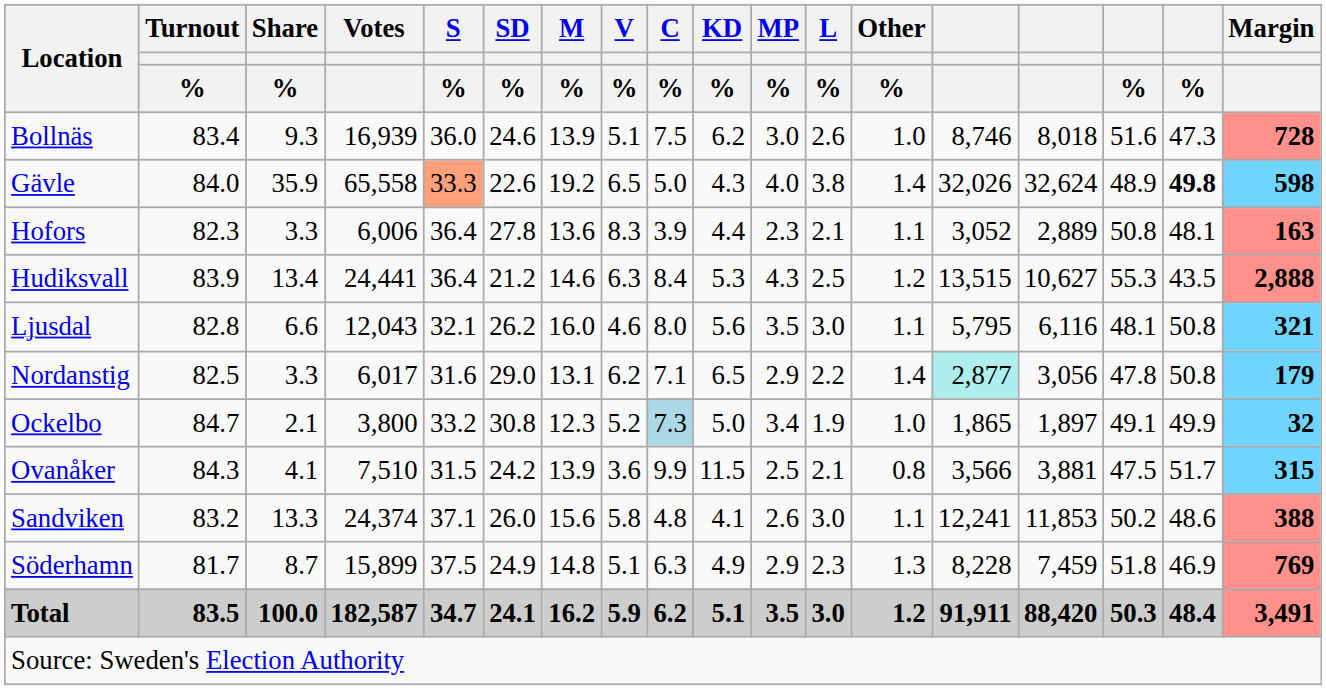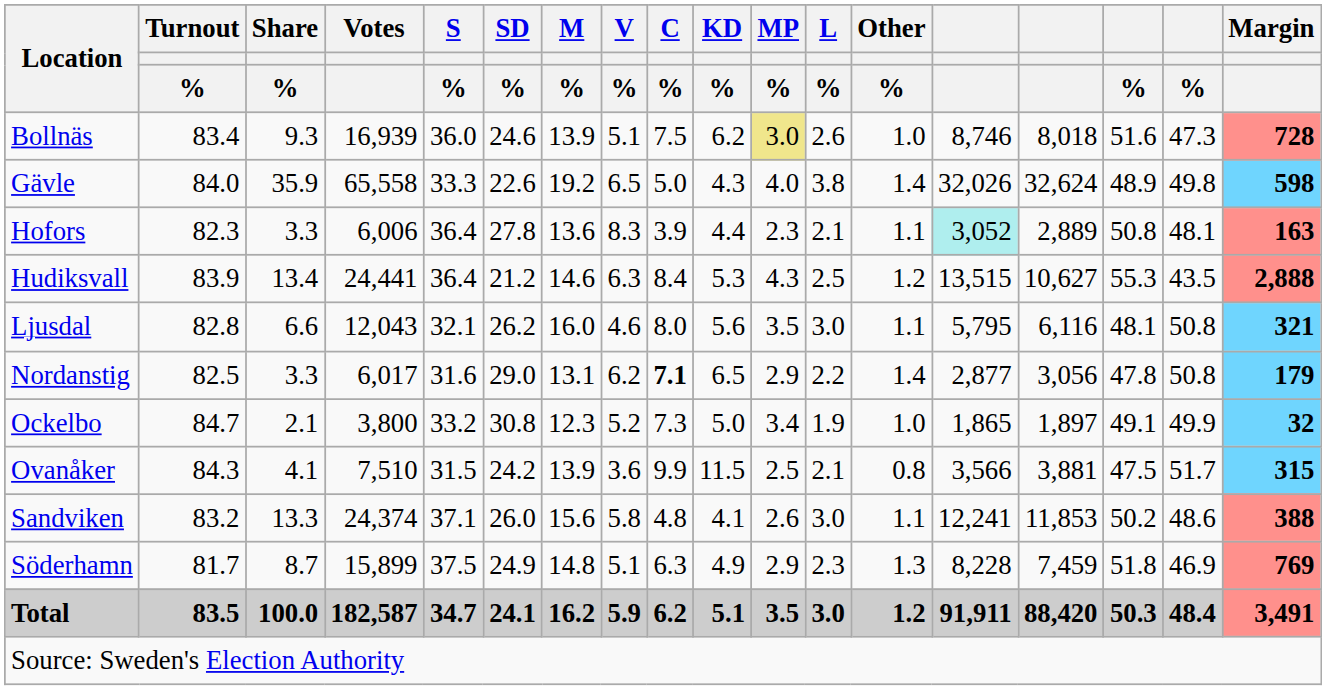Bollnäs | MP / %: no background -> khaki background
Gävle | S / %: lightsalmon background -> no background
Gävle | column 17: bold -> normal
Hofors | column 14: no background -> paleturquoise background
Nordanstig | C / %: normal -> bold
Nordanstig | column 14: paleturquoise background -> no background
Ockelbo | C / %: lightblue background -> no background
